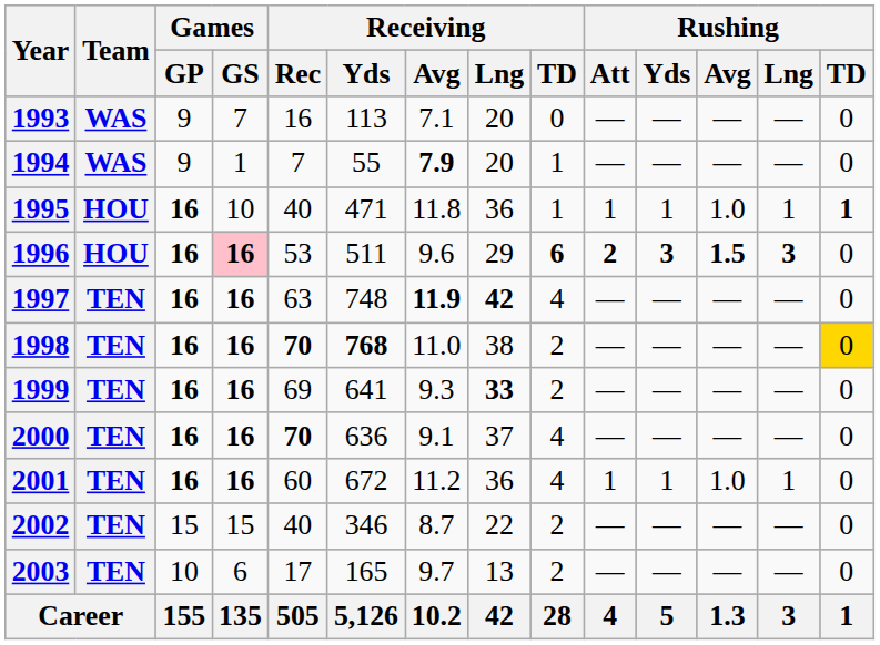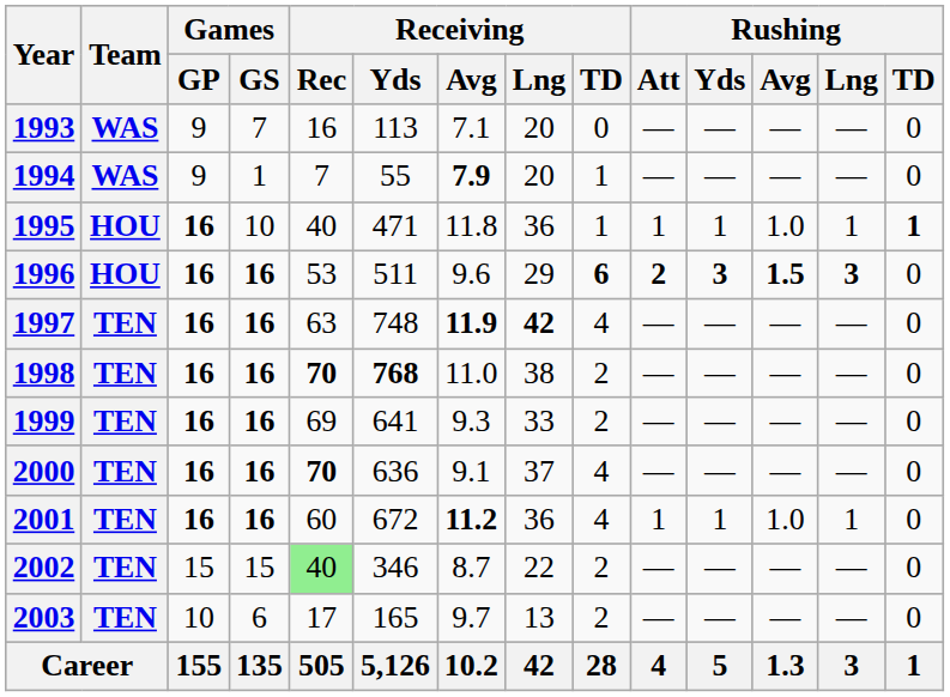1996 | Games / GS: pink background -> no background
1998 | Rushing / TD: gold background -> no background
1999 | Receiving / Lng: bold -> normal
2001 | Receiving / Avg: normal -> bold
2002 | Receiving / Rec: no background -> lightgreen background
